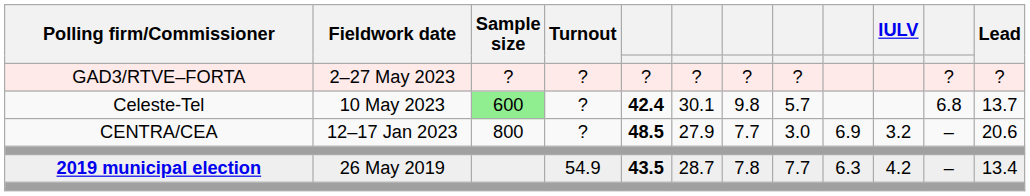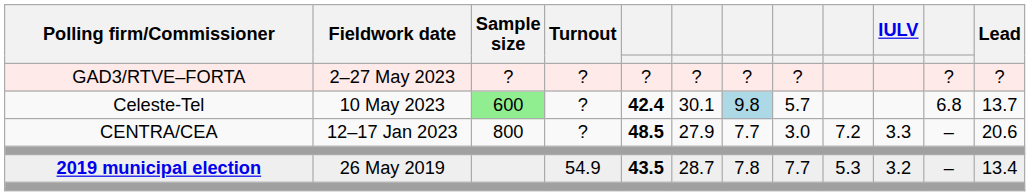Celeste-Tel | column 7: no background -> lightblue background
CENTRA/CEA | column 9: 6.9 -> 7.2
CENTRA/CEA | IULV: 3.2 -> 3.3
2019 municipal election | column 9: 6.3 -> 5.3
2019 municipal election | IULV: 4.2 -> 3.2
